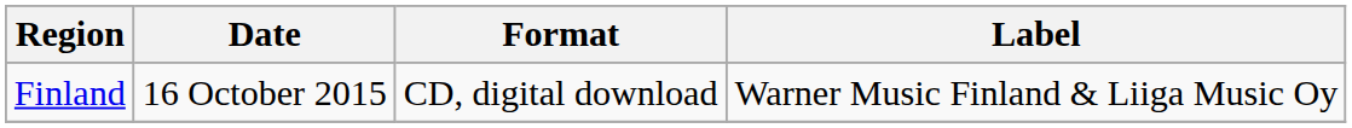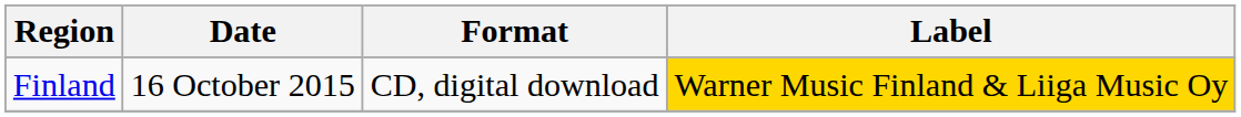Finland | Label: no background -> gold background
